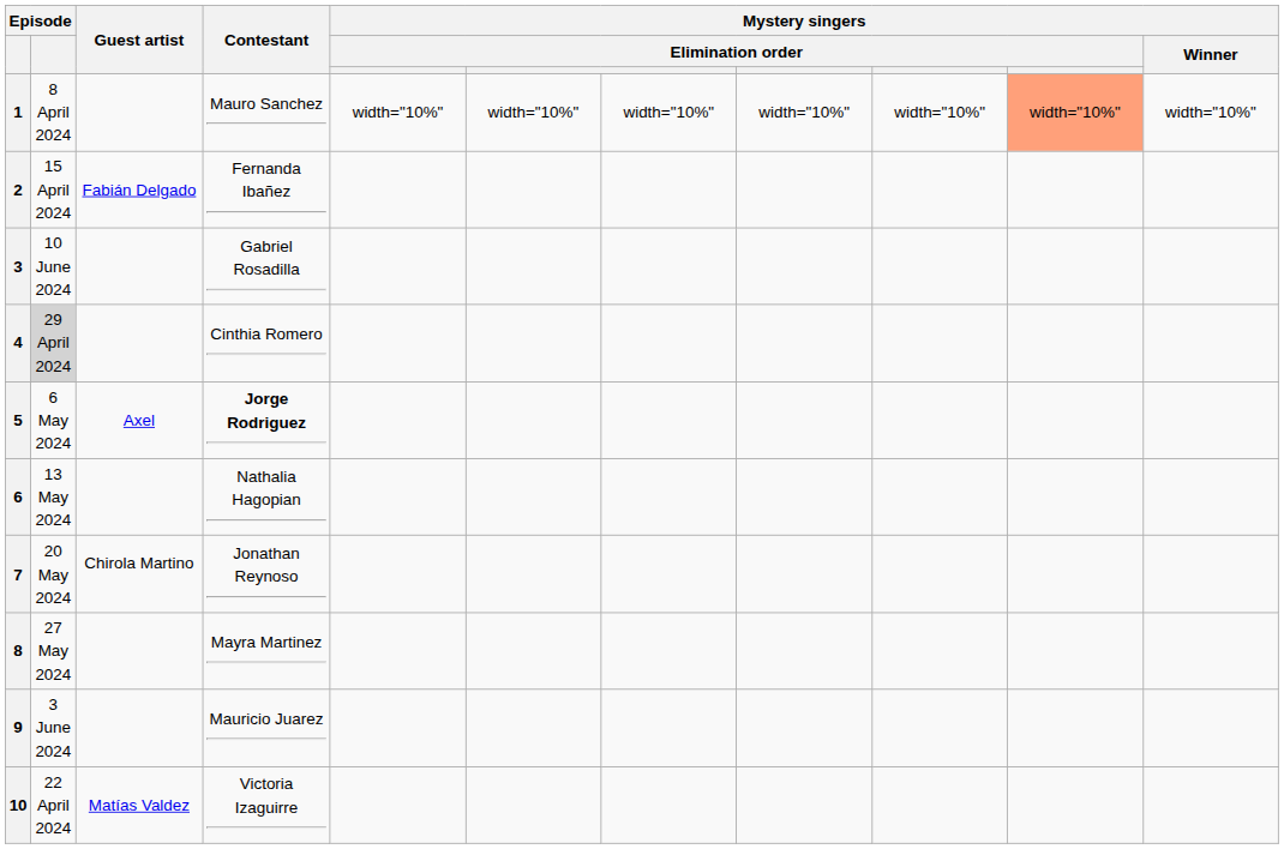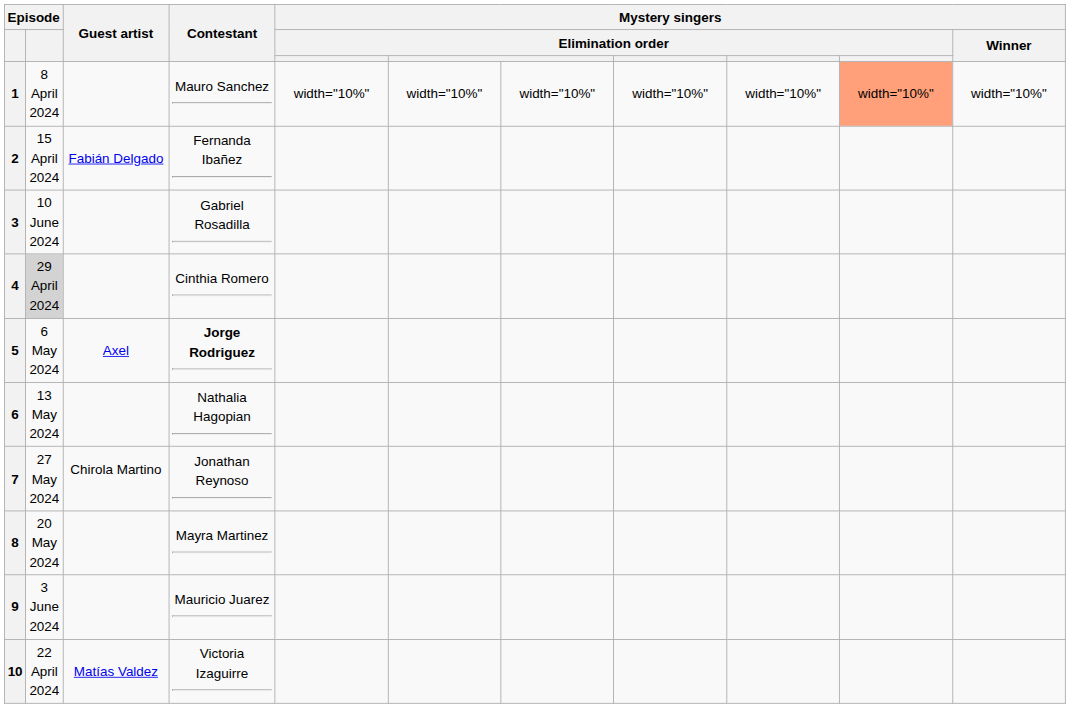7 | column 2: 20 May 2024 -> 27 May 2024
8 | column 2: 27 May 2024 -> 20 May 2024
